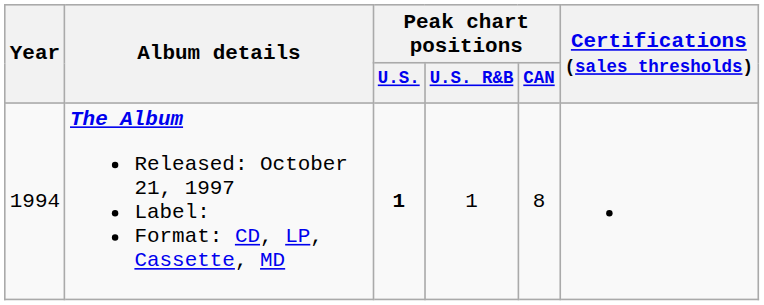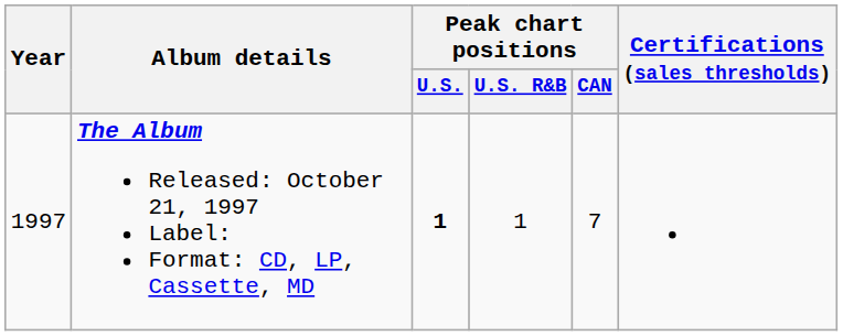row 3 | Year: 1994 -> 1997
row 3 | Peak chart positions / CAN: 8 -> 7
